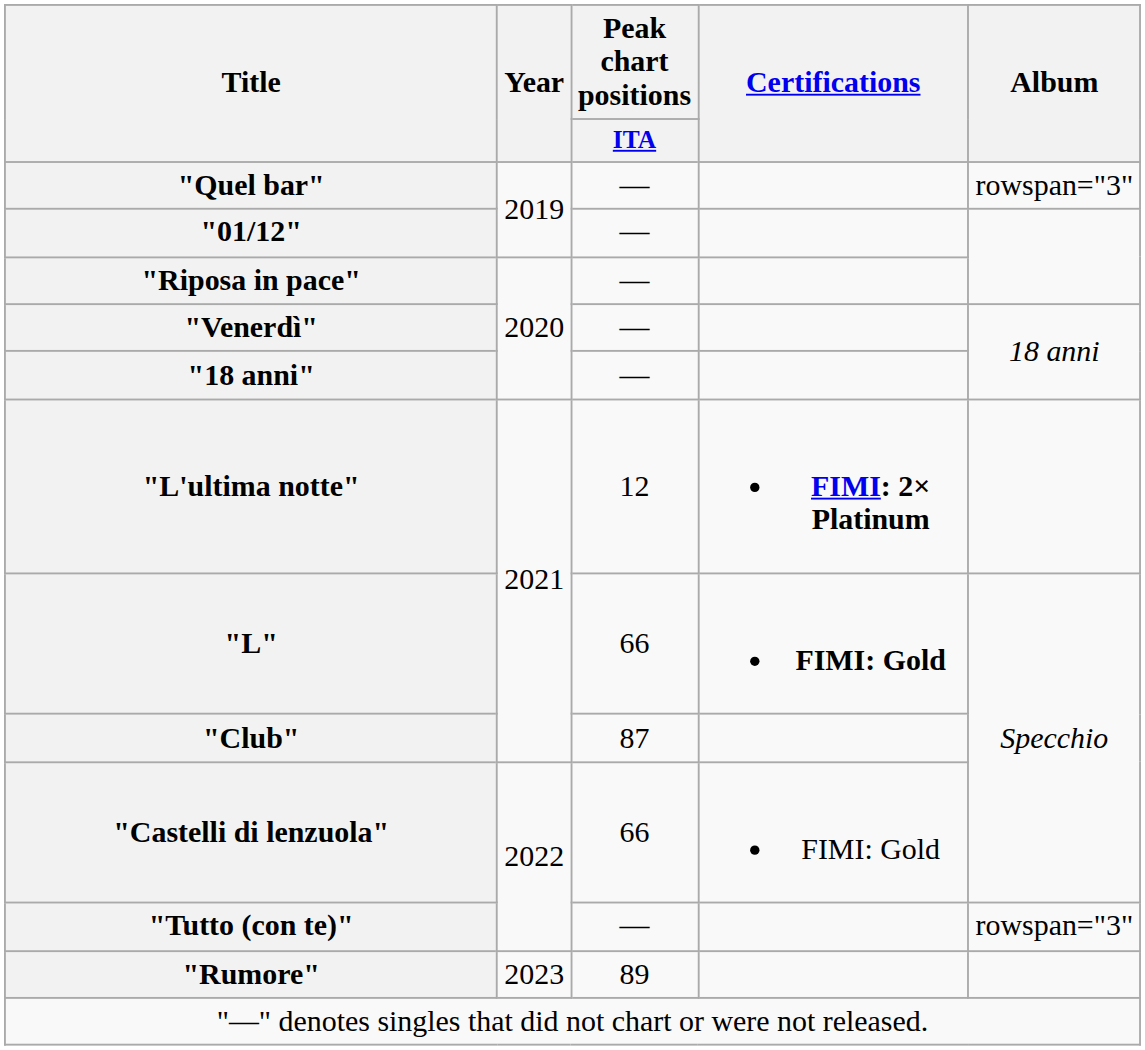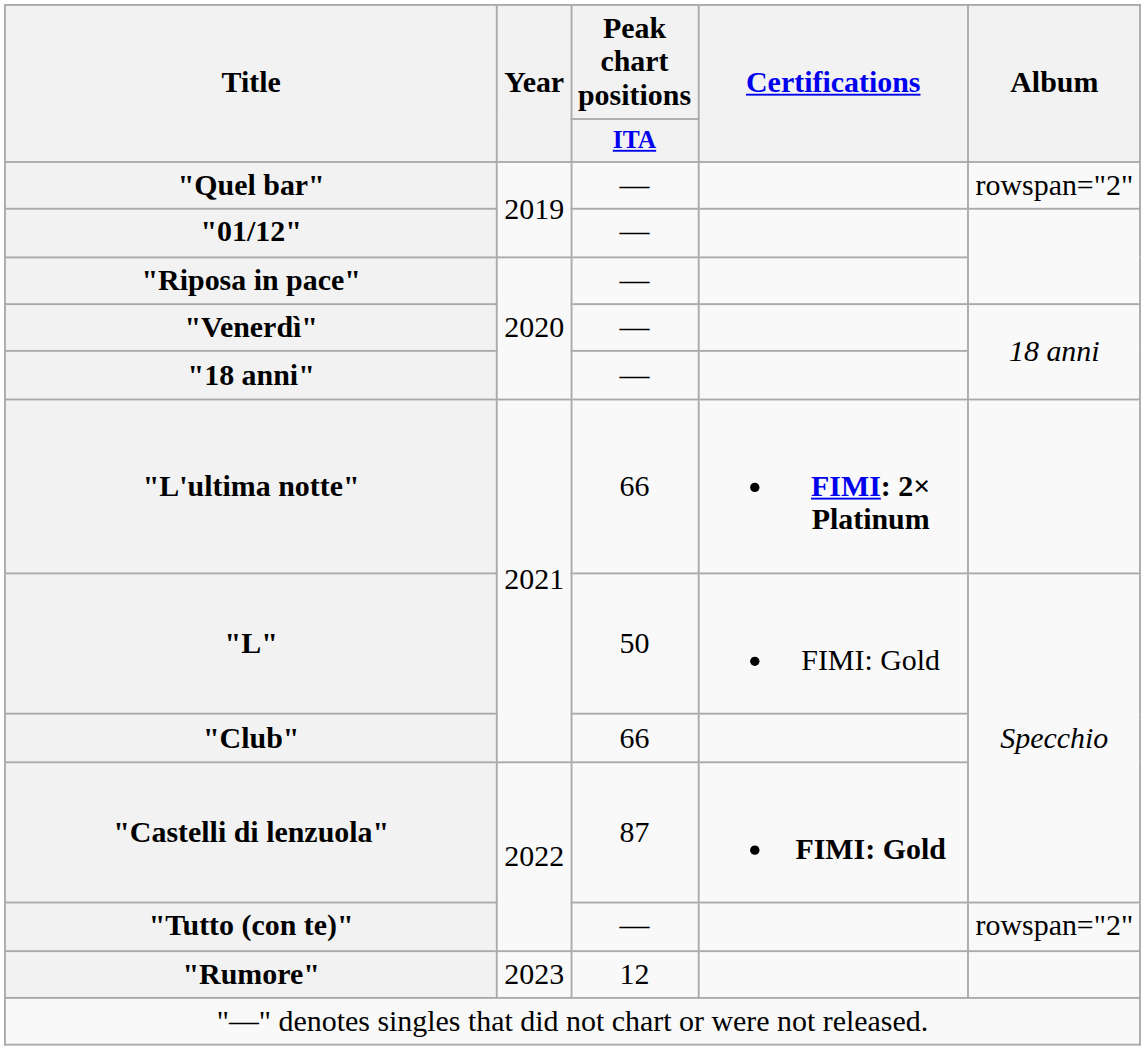"Quel bar" | Album: rowspan="3" -> rowspan="2"
"L'ultima notte" | Peak chart positions / ITA: 12 -> 66
"L" | Peak chart positions / ITA: 66 -> 50
"L" | Certifications: bold -> normal
"Club" | Peak chart positions / ITA: 87 -> 66
"Castelli di lenzuola" | Peak chart positions / ITA: 66 -> 87
"Castelli di lenzuola" | Certifications: normal -> bold
"Tutto (con te)" | Album: rowspan="3" -> rowspan="2"
"Rumore" | Peak chart positions / ITA: 89 -> 12
